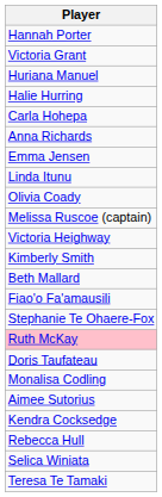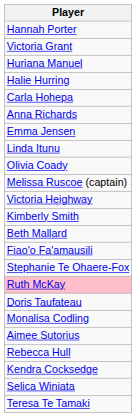row 21 | column 1: Kendra Cocksedge -> Rebecca Hull
row 22 | column 1: Rebecca Hull -> Kendra Cocksedge
